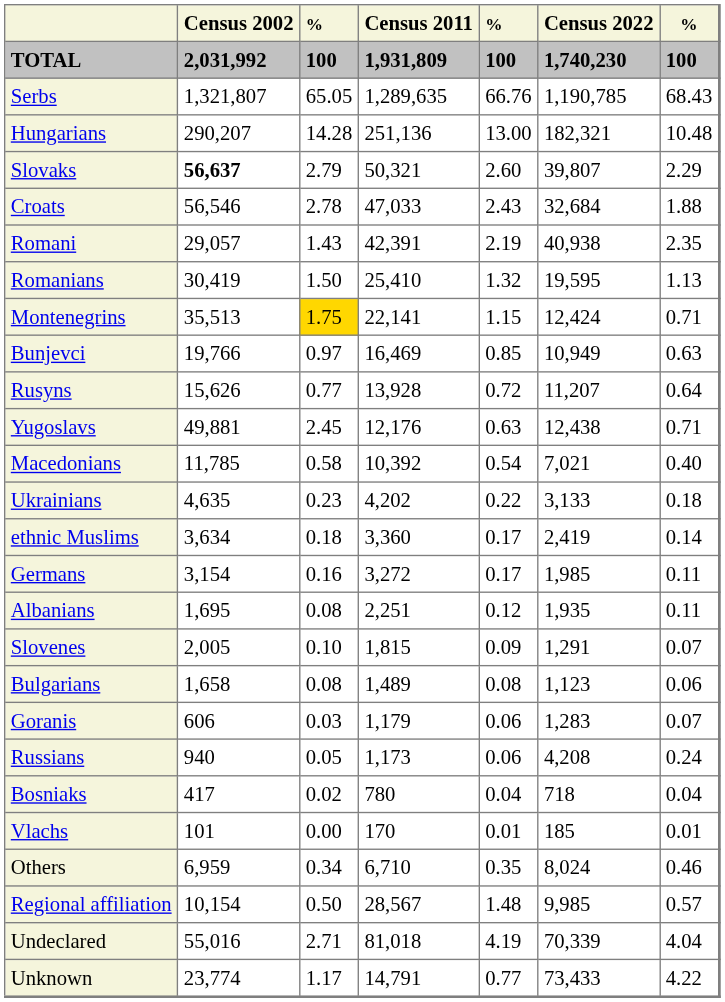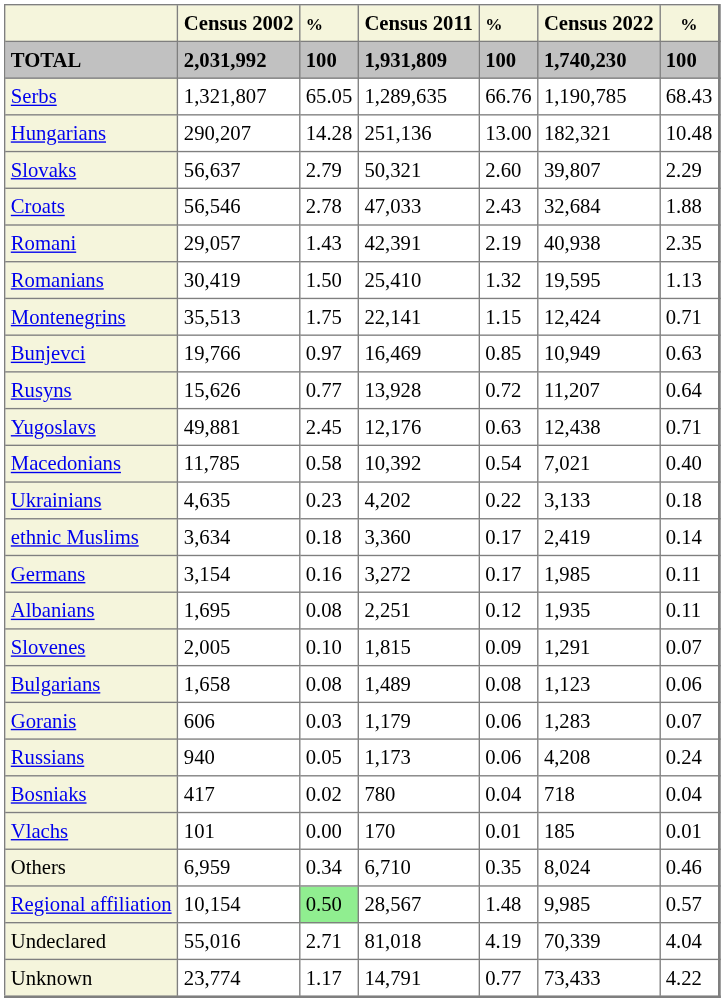Slovaks | column 2: bold -> normal
Montenegrins | column 3: gold background -> no background
Regional affiliation | column 3: no background -> lightgreen background
